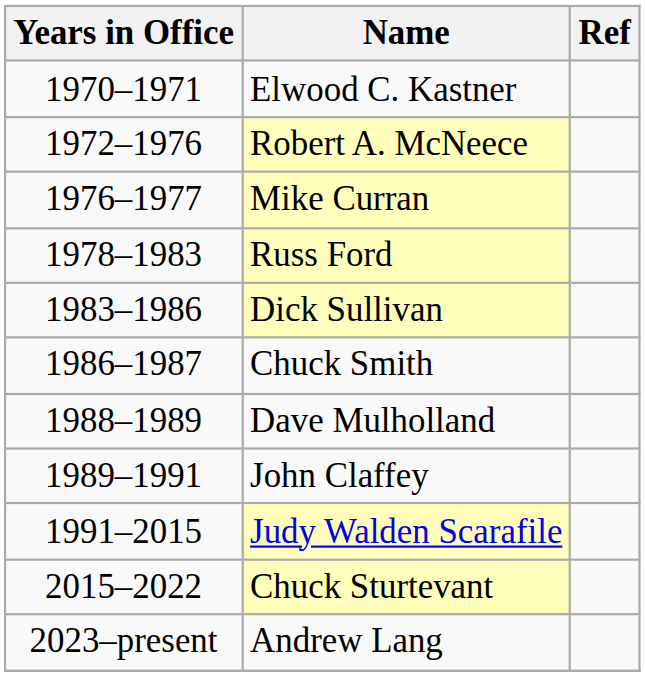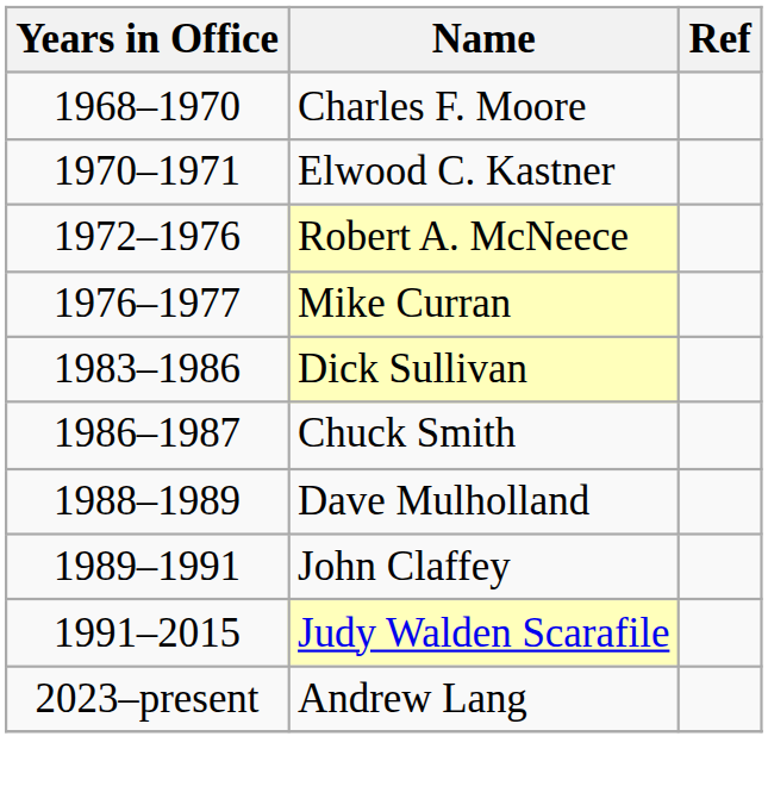+ row: 1968–1970 | Charles F. Moore
- row: 1978–1983 | Russ Ford
- row: 2015–2022 | Chuck Sturtevant
